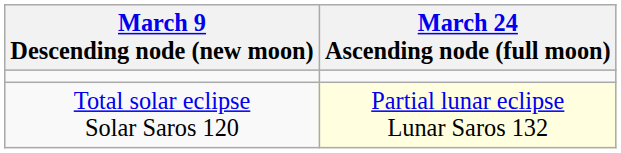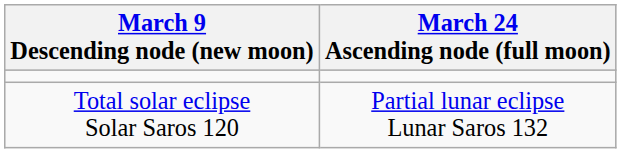row 3 | March 24 Ascending node (full moon): lightyellow background -> no background
